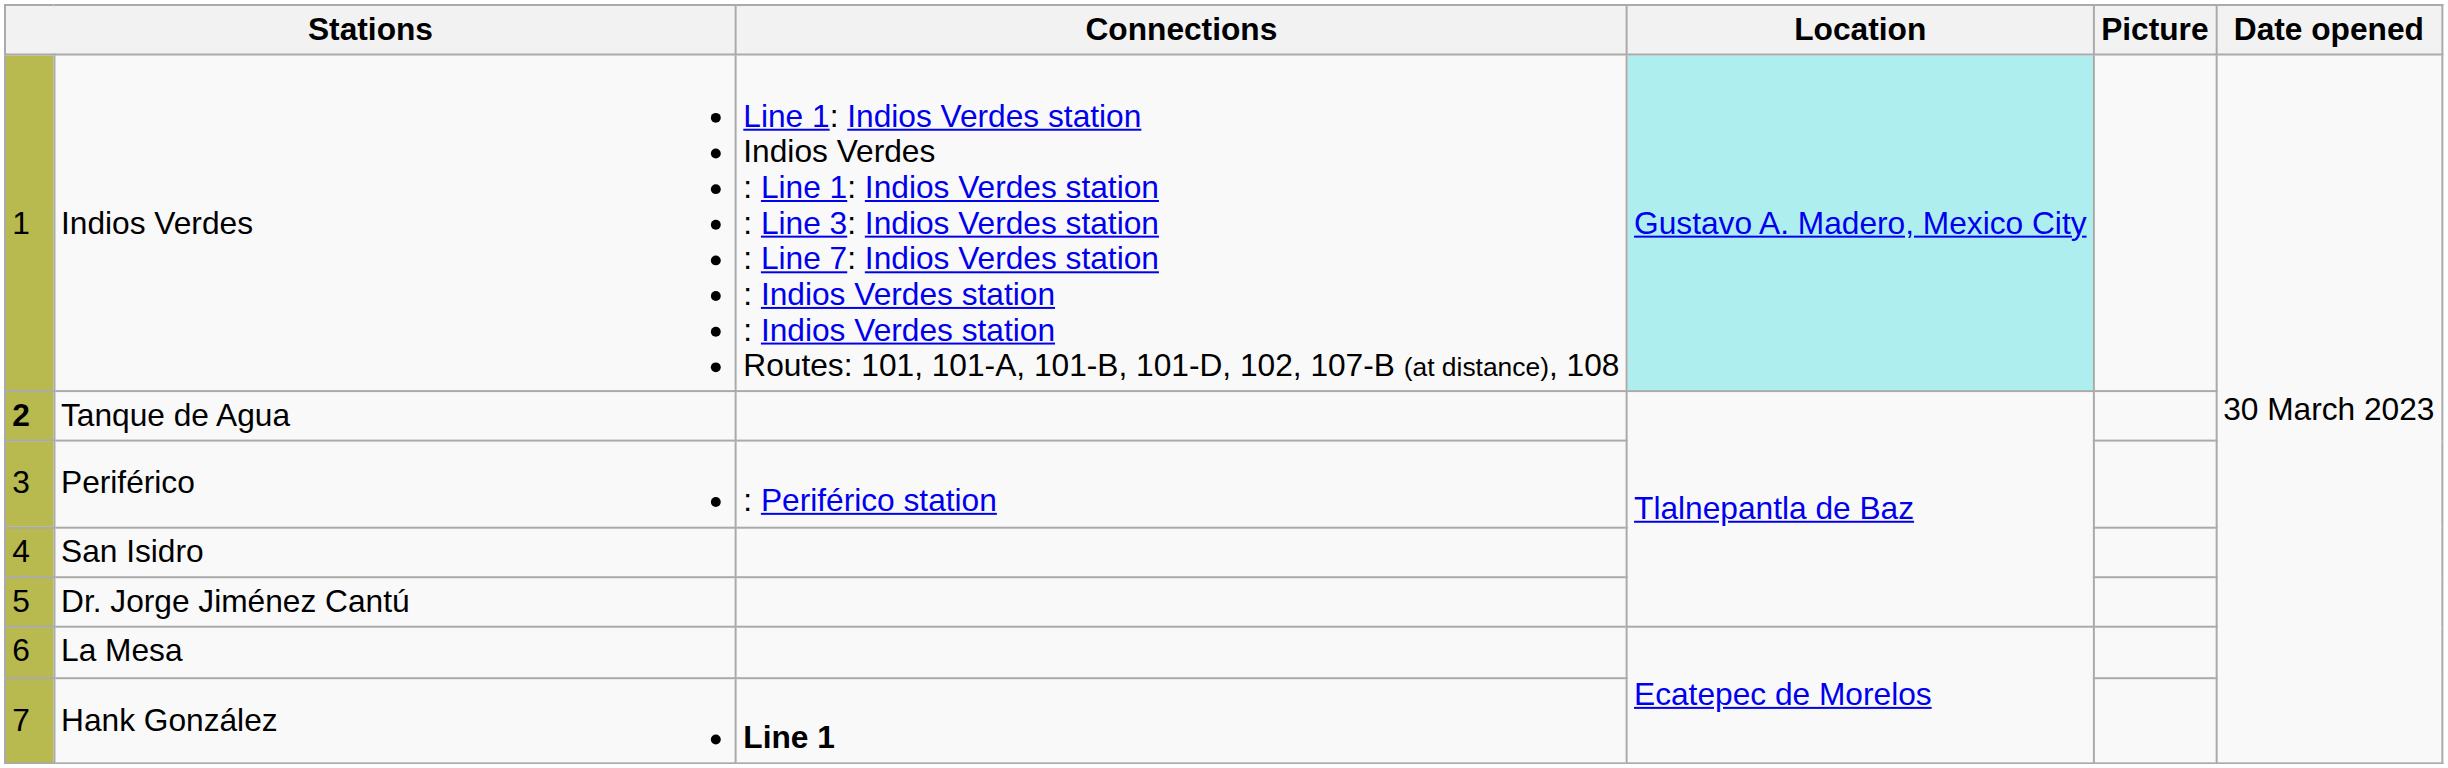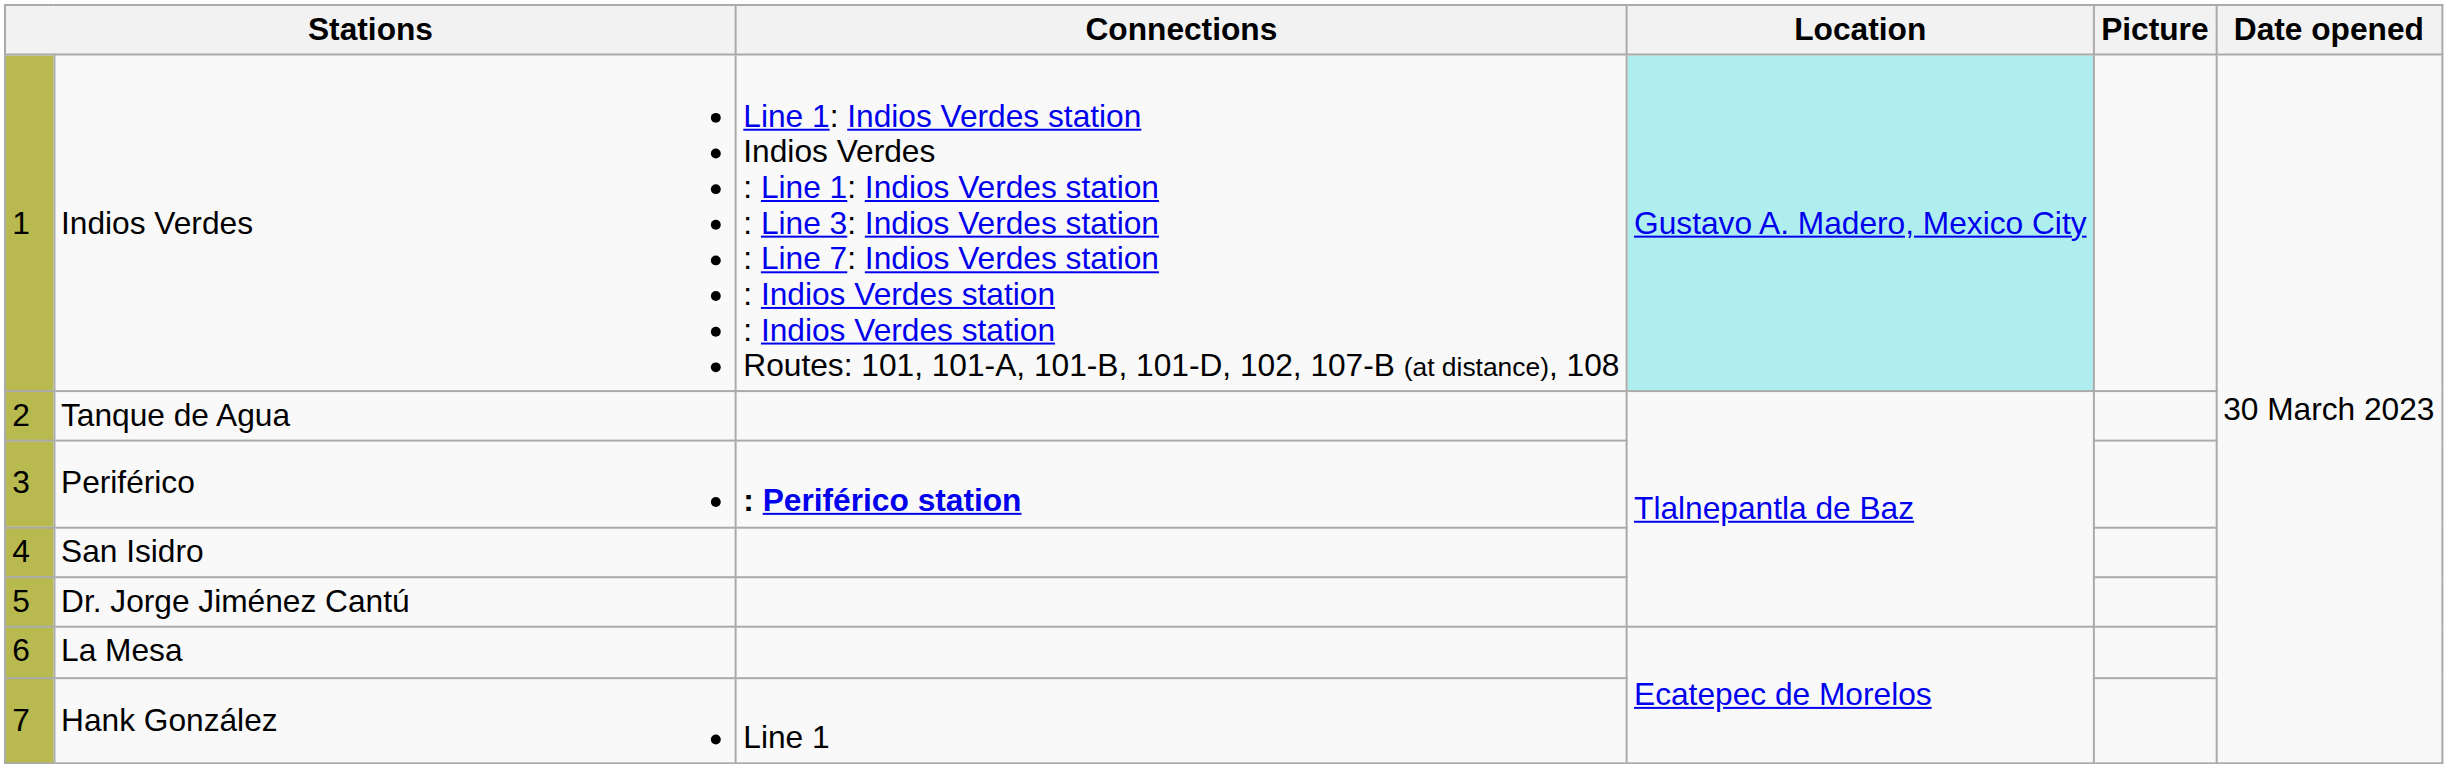Tanque de Agua | column 1: bold -> normal
Periférico | Connections: normal -> bold
Hank González | Connections: bold -> normal
